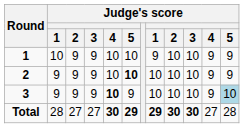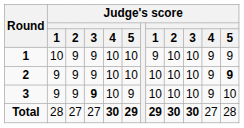row 5 | column 6: bold -> normal
row 5 | column 12: normal -> bold
row 6 | column 4: normal -> bold
row 6 | column 5: bold -> normal
row 6 | column 12: lightblue background -> no background
